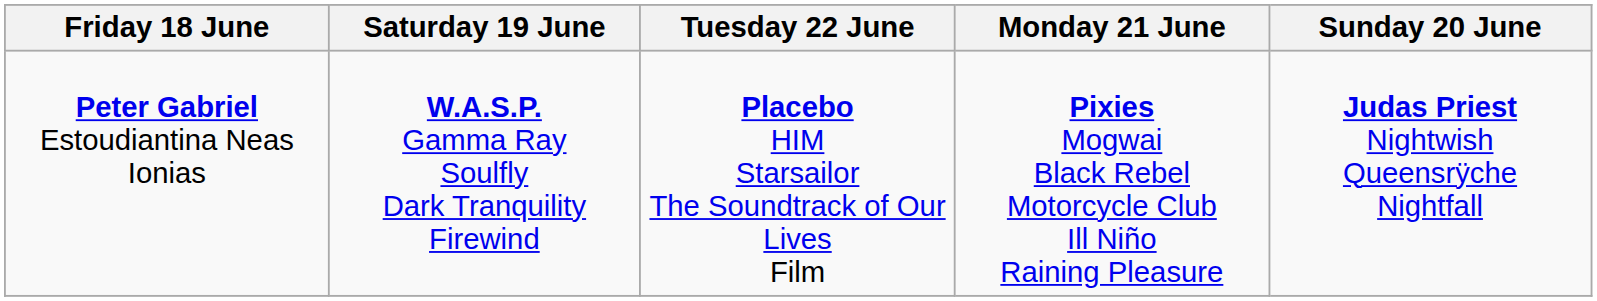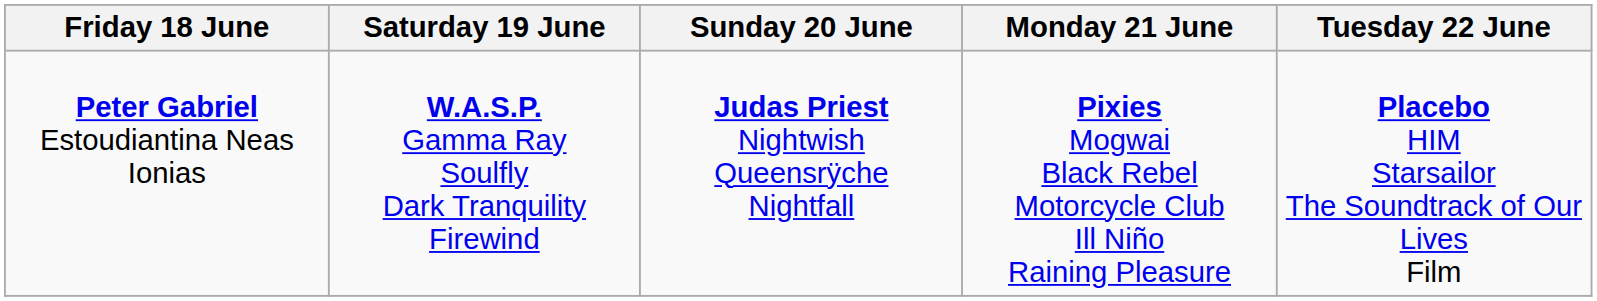columns swapped: Sunday 20 June <-> Tuesday 22 June
